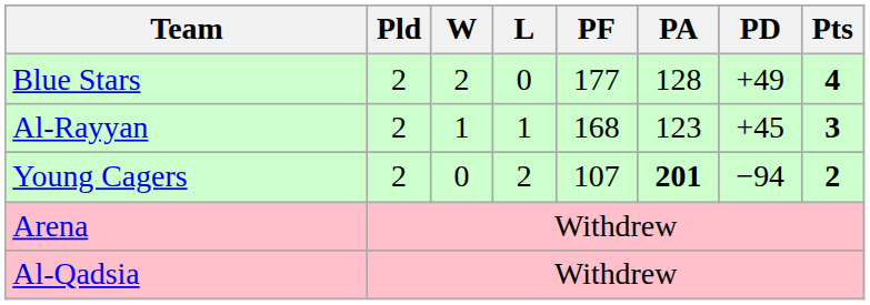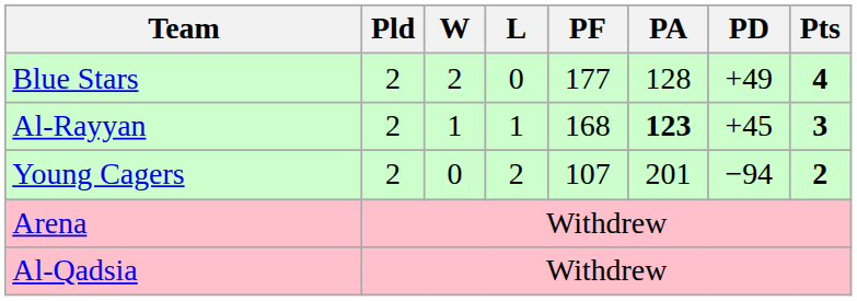Al-Rayyan | PA: normal -> bold
Young Cagers | PA: bold -> normal
